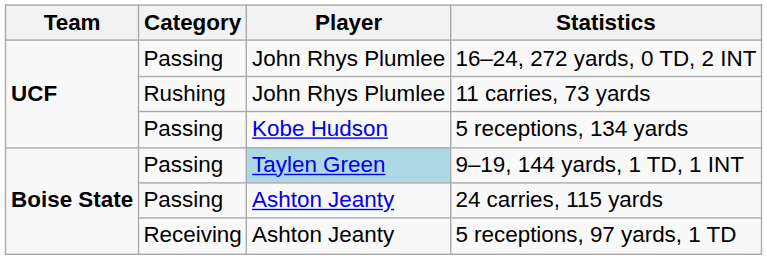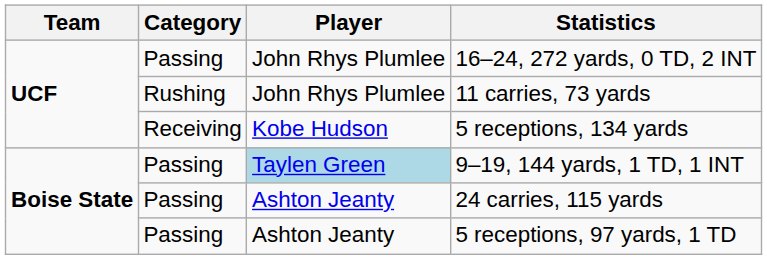5 receptions, 134 yards | Category: Passing -> Receiving
5 receptions, 97 yards, 1 TD | Category: Receiving -> Passing
